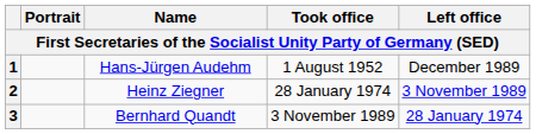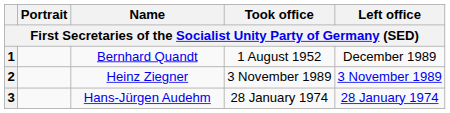1 | Name: Hans-Jürgen Audehm -> Bernhard Quandt
2 | Took office: 28 January 1974 -> 3 November 1989
3 | Name: Bernhard Quandt -> Hans-Jürgen Audehm
3 | Took office: 3 November 1989 -> 28 January 1974
